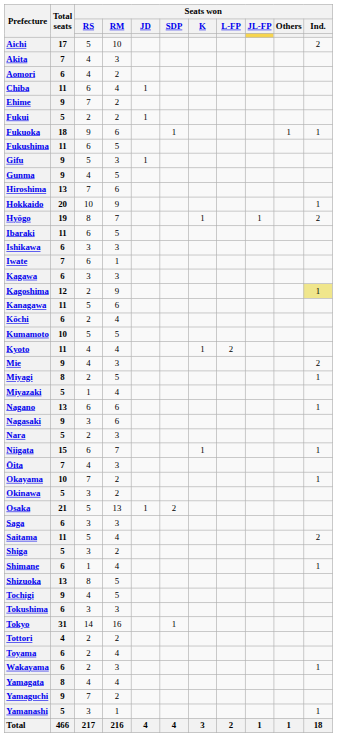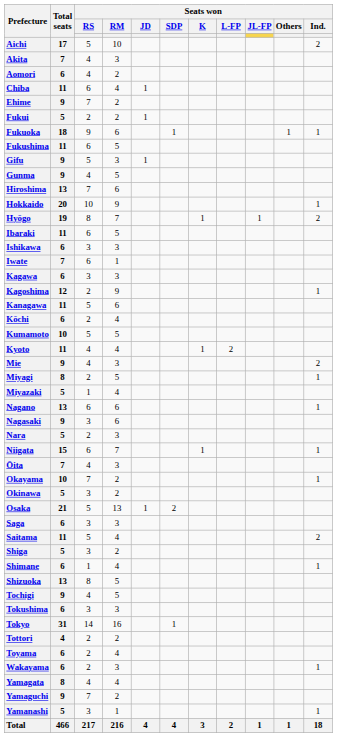Kagoshima | Seats won / Ind.: khaki background -> no background
